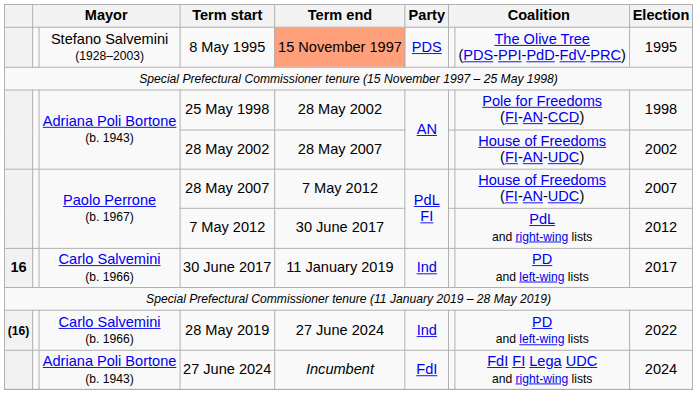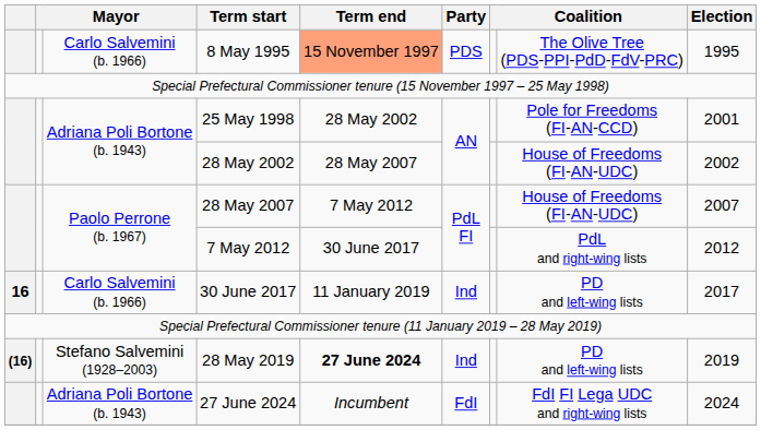8 May 1995 | column 3: Stefano Salvemini (1928–2003) -> Carlo Salvemini (b. 1966)
25 May 1998 | Election: 1998 -> 2001
28 May 2019 | column 3: Carlo Salvemini (b. 1966) -> Stefano Salvemini (1928–2003)
28 May 2019 | Term end: normal -> bold
28 May 2019 | Election: 2022 -> 2019
